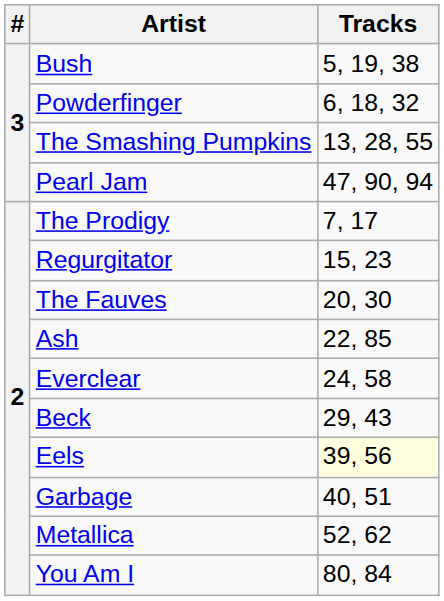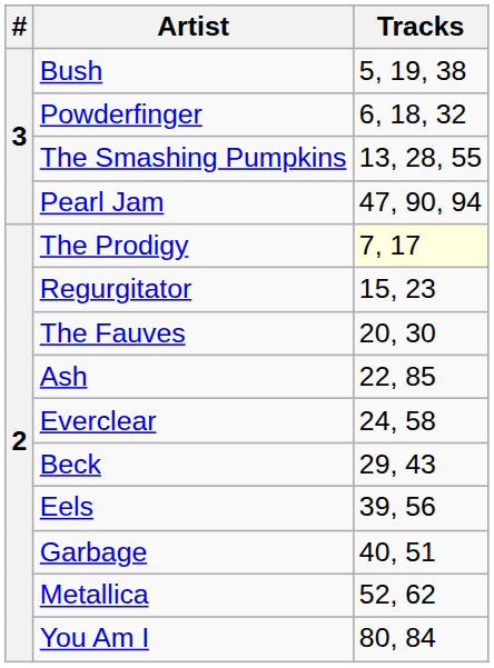The Prodigy | Tracks: no background -> lightyellow background
Eels | Tracks: lightyellow background -> no background
